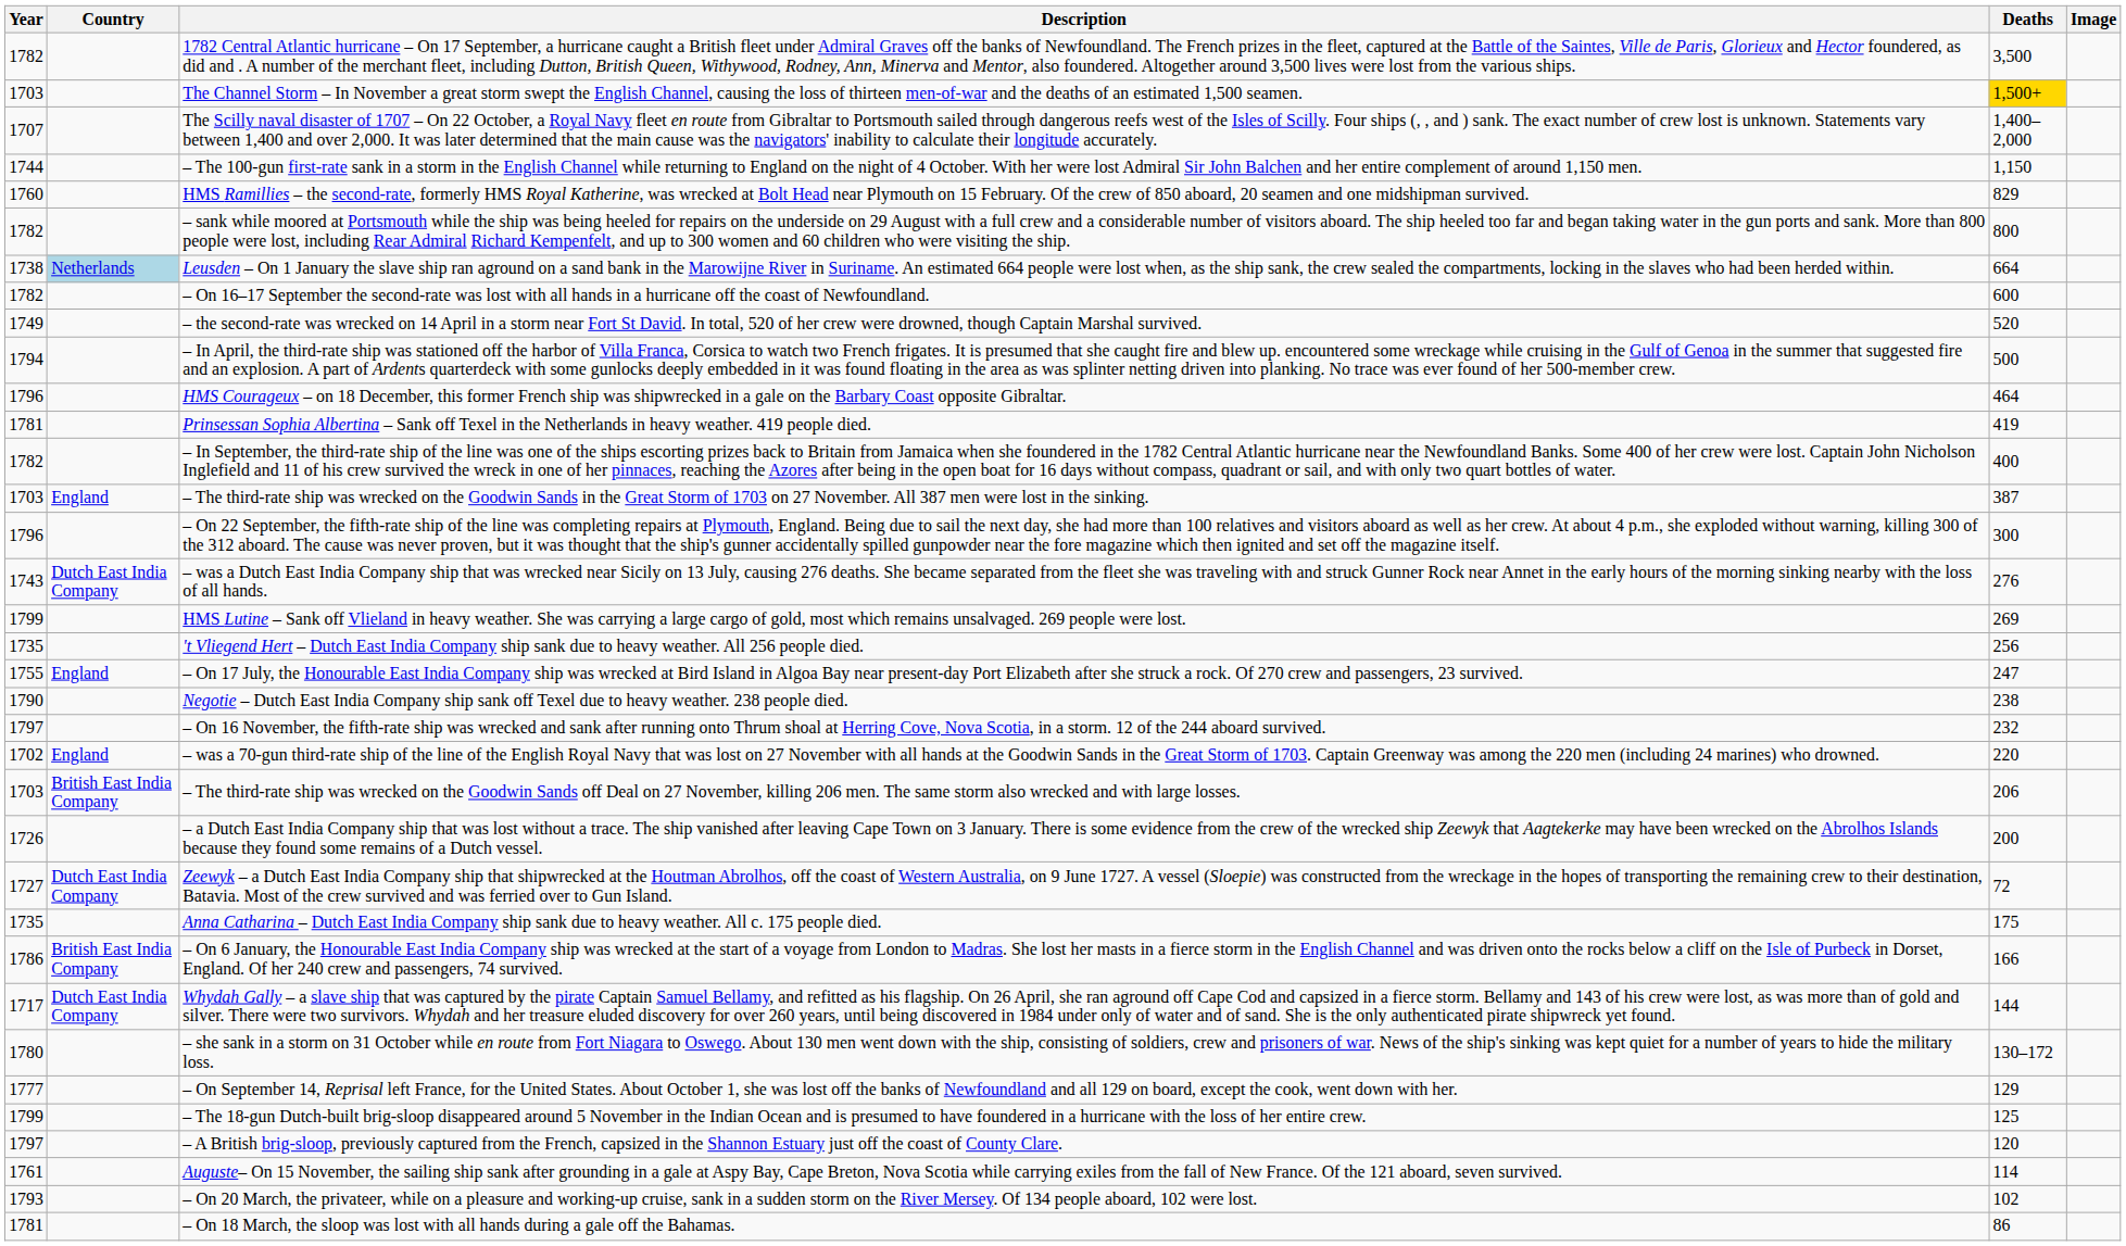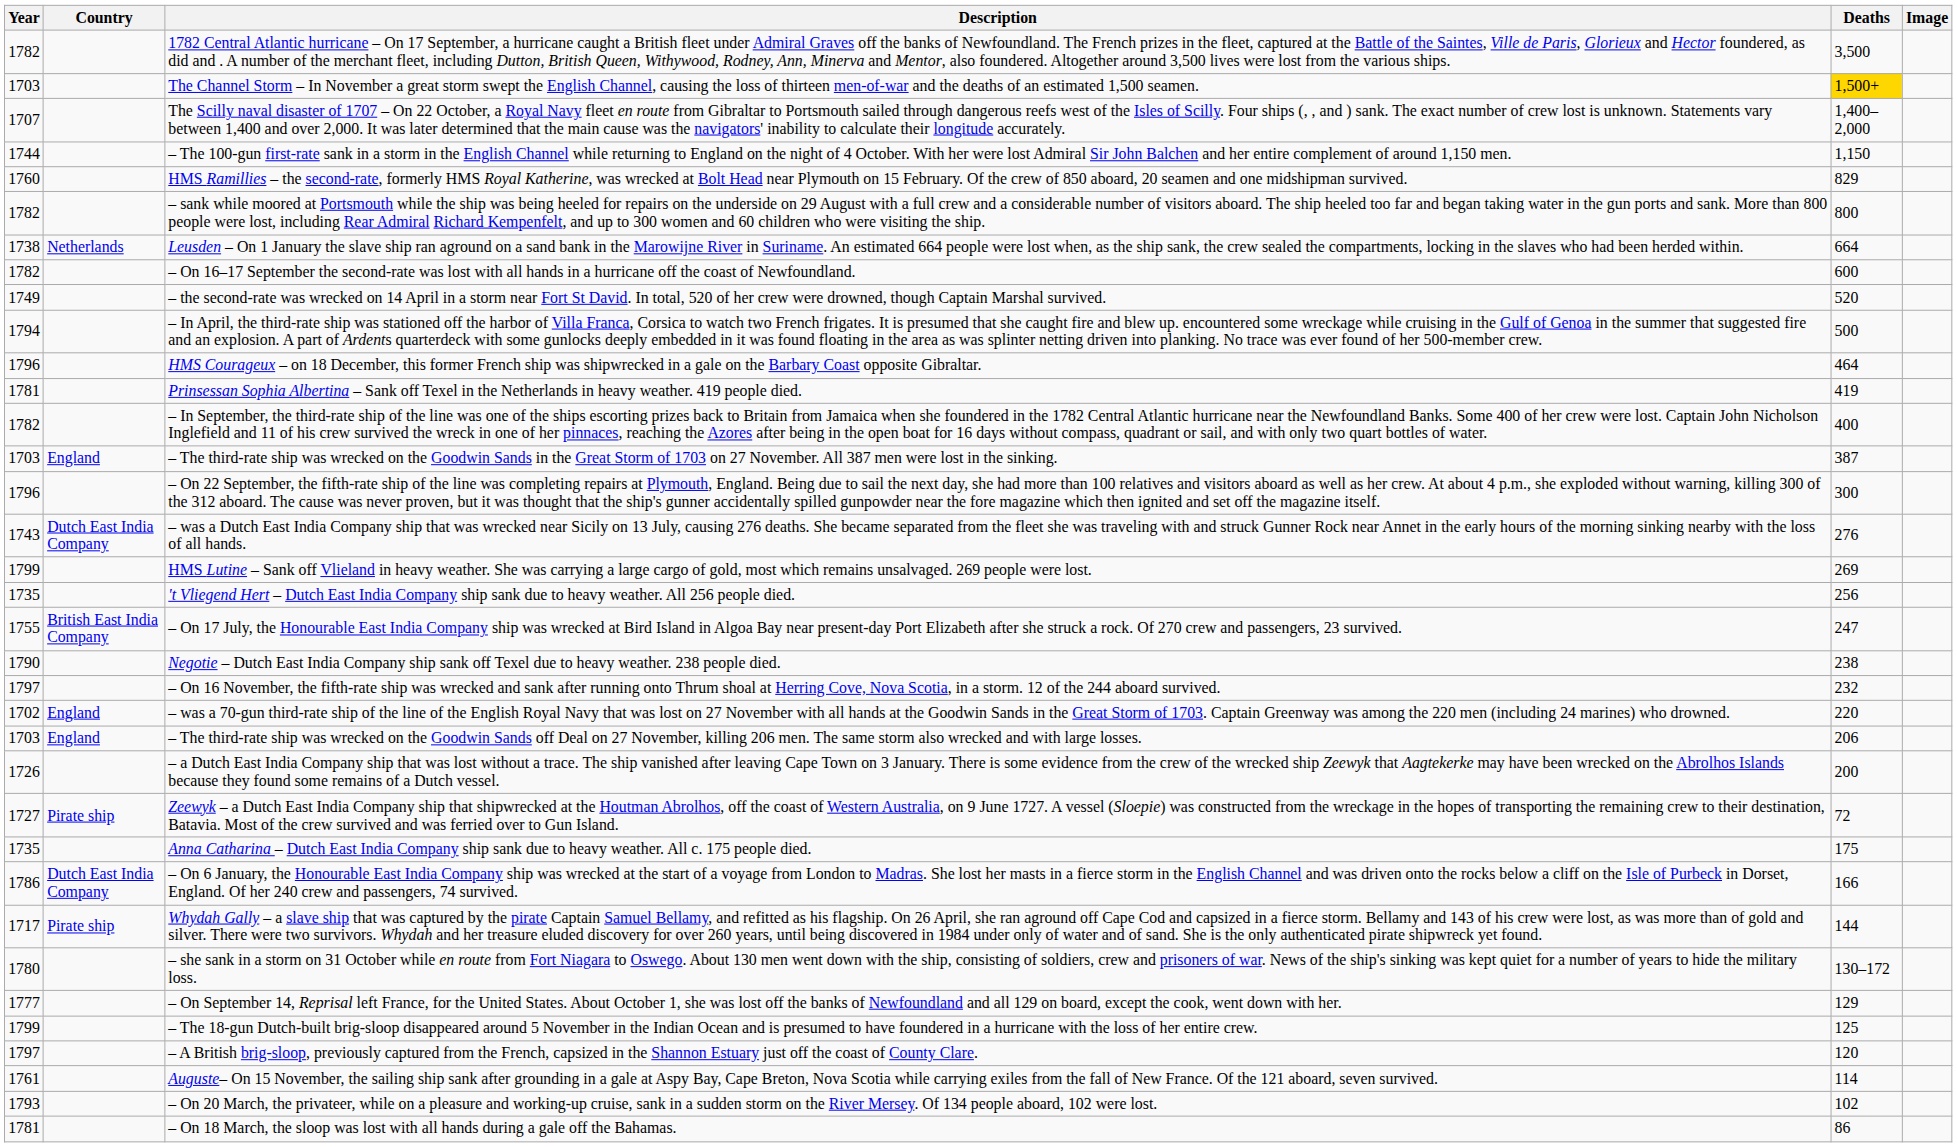row 8 | Country: lightblue background -> no background
row 20 | Country: England -> British East India Company
row 24 | Country: British East India Company -> England
row 26 | Country: Dutch East India Company -> Pirate ship
row 28 | Country: British East India Company -> Dutch East India Company
row 29 | Country: Dutch East India Company -> Pirate ship
